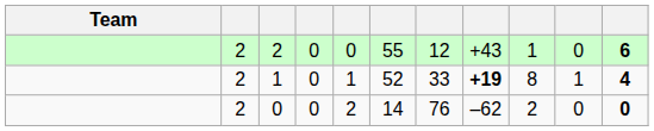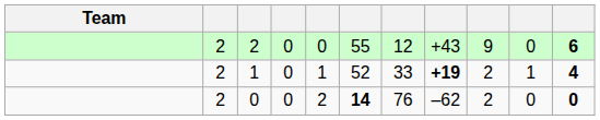row 2 | column 9: 1 -> 9
row 3 | column 9: 8 -> 2
row 4 | column 6: normal -> bold
